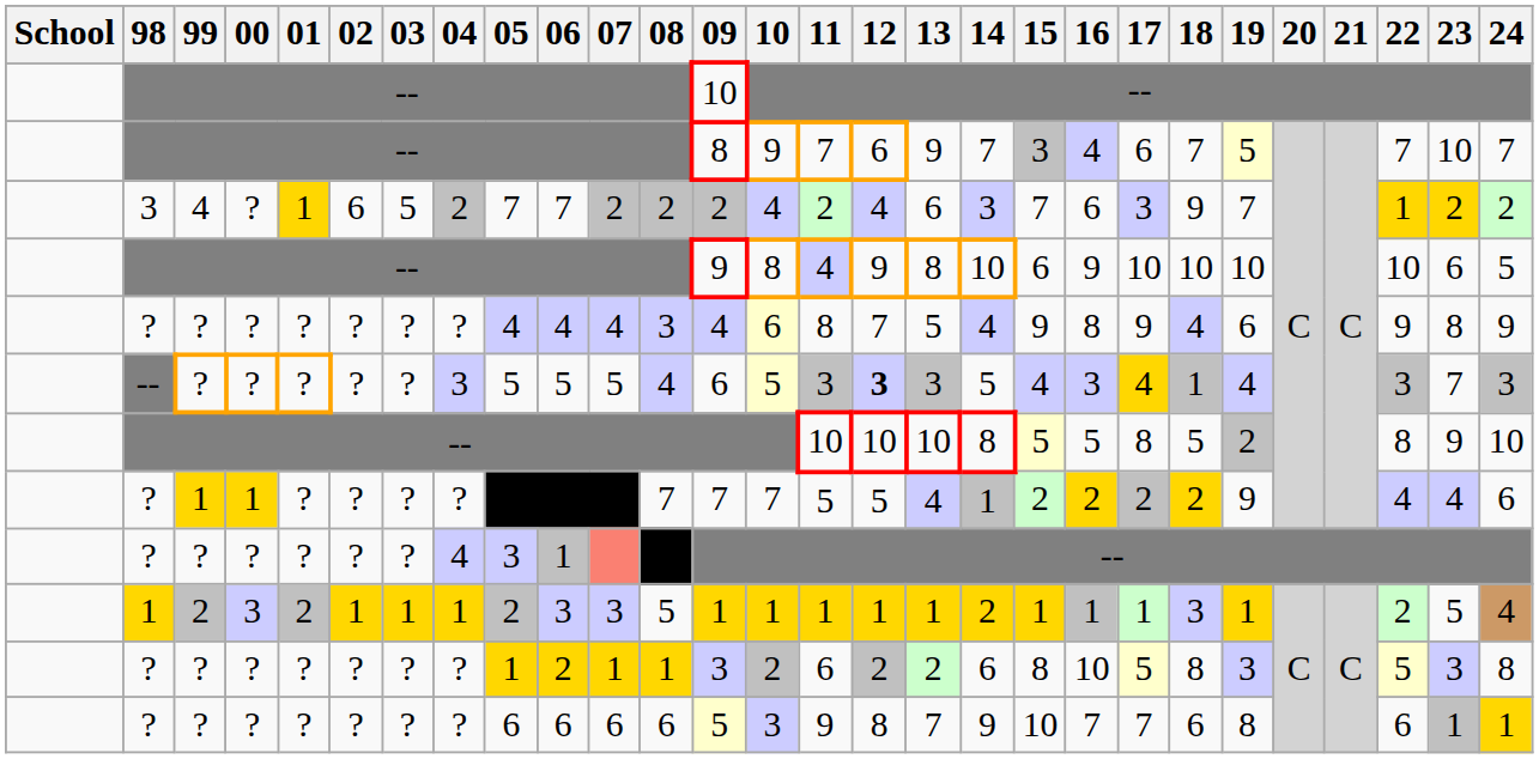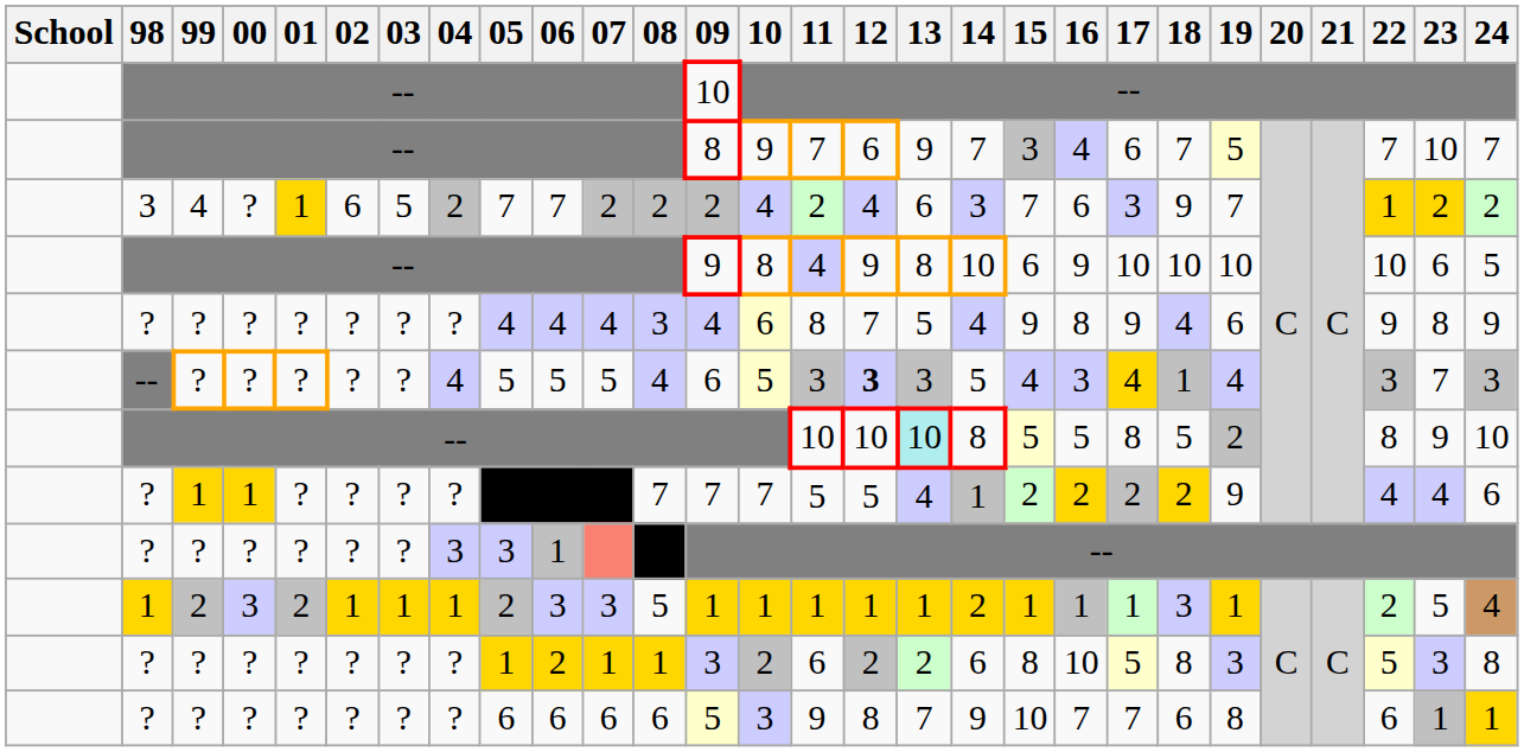row 7 | 04: 3 -> 4
row 8 | 13: no background -> paleturquoise background
row 10 | 04: 4 -> 3
